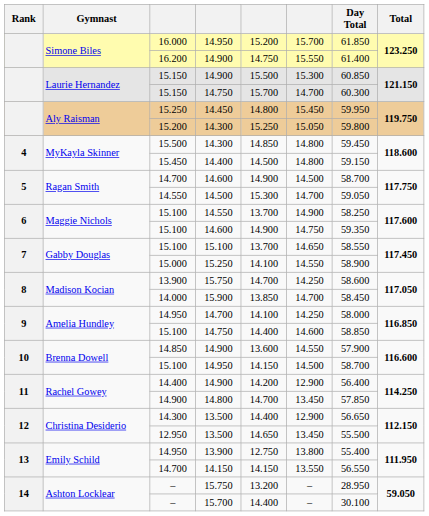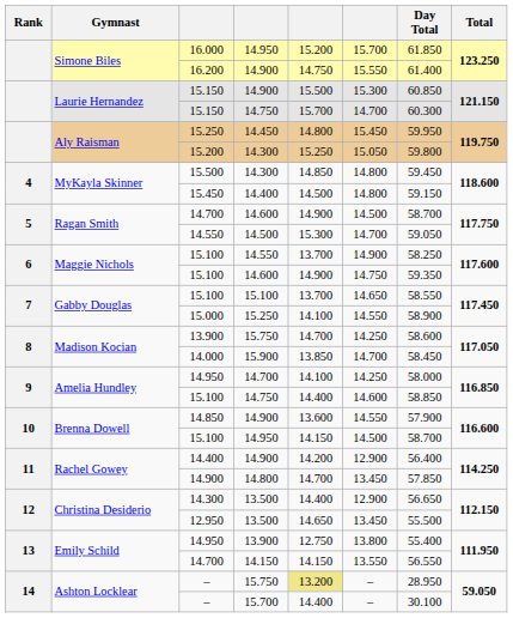– / 15.750 | column 5: no background -> khaki background
